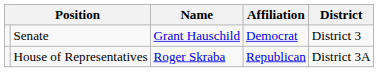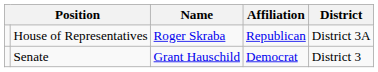rows swapped: Senate <-> House of Representatives
